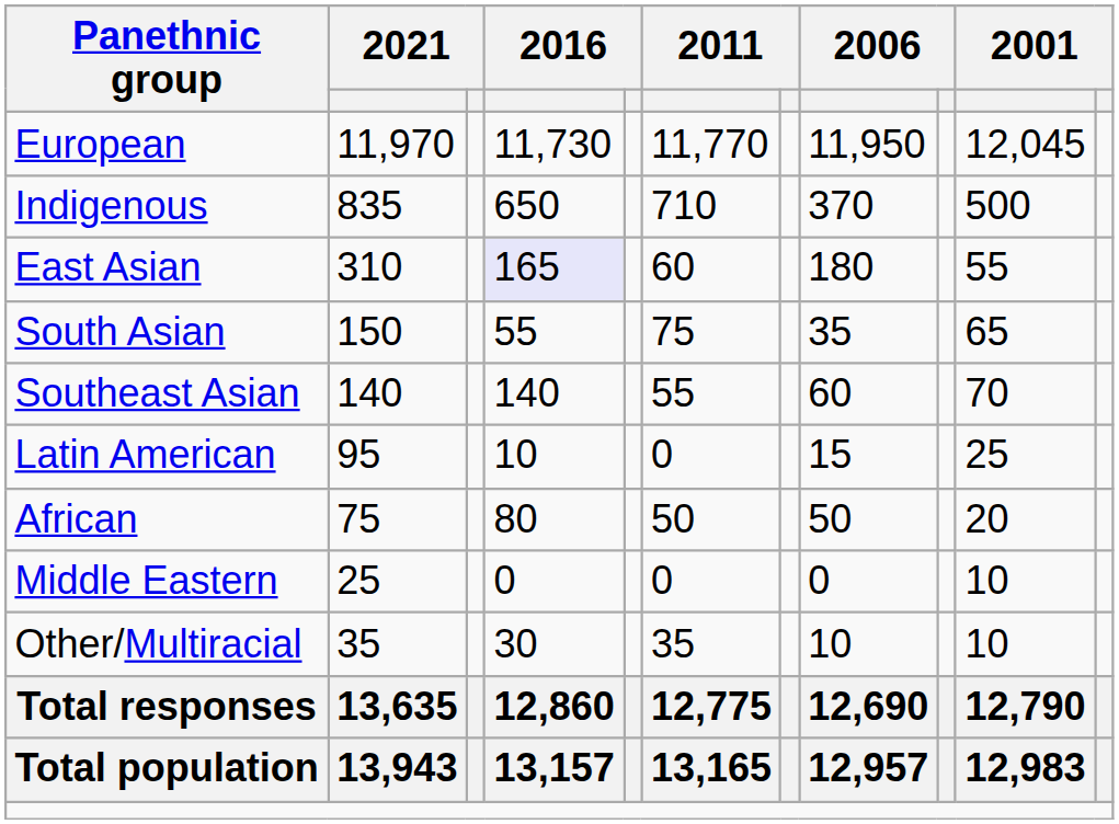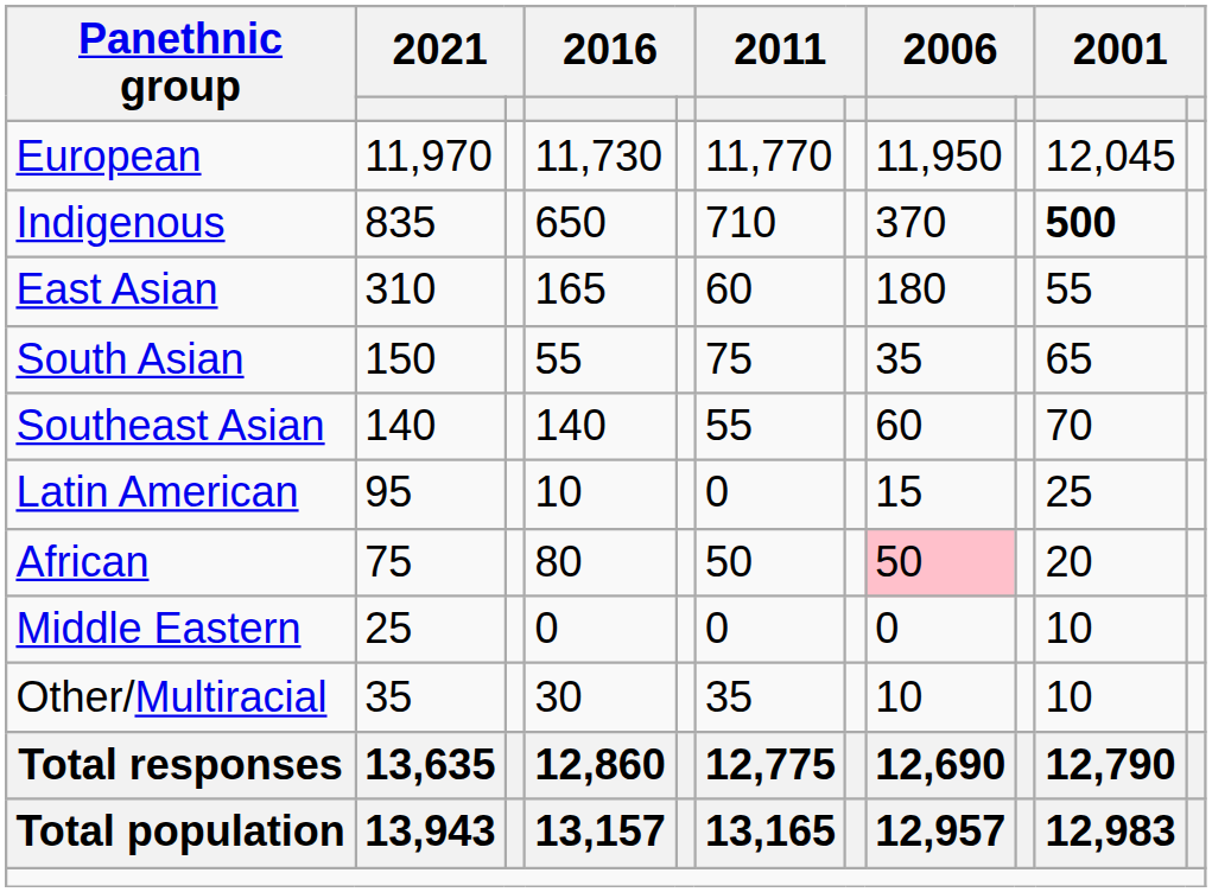Indigenous | column 10: normal -> bold
East Asian | column 4: lavender background -> no background
African | column 8: no background -> pink background
